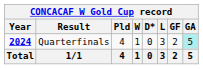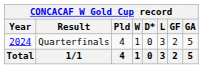Quarterfinals | Year: bold -> normal
Quarterfinals | GA: paleturquoise background -> no background
